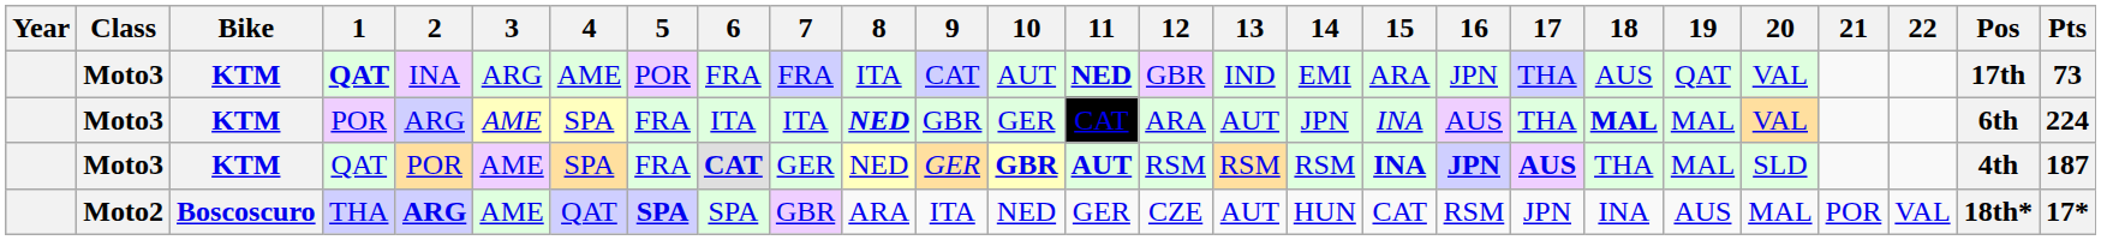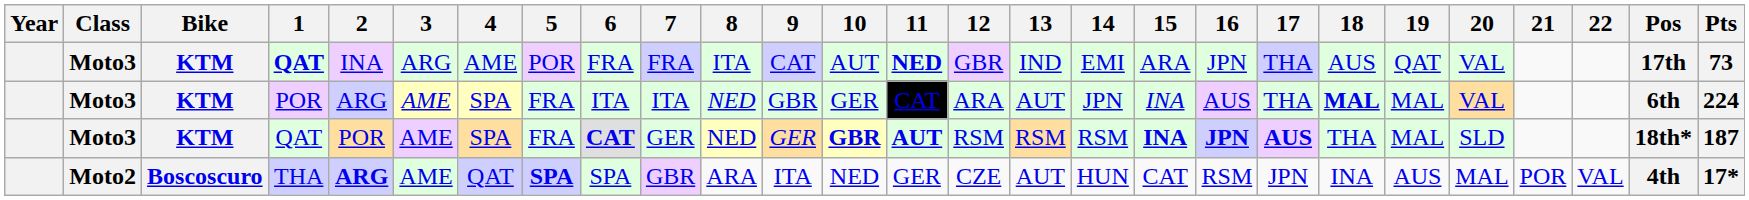row 3 | 8: bold -> normal
row 4 | Pos: 4th -> 18th*
row 5 | Pos: 18th* -> 4th
